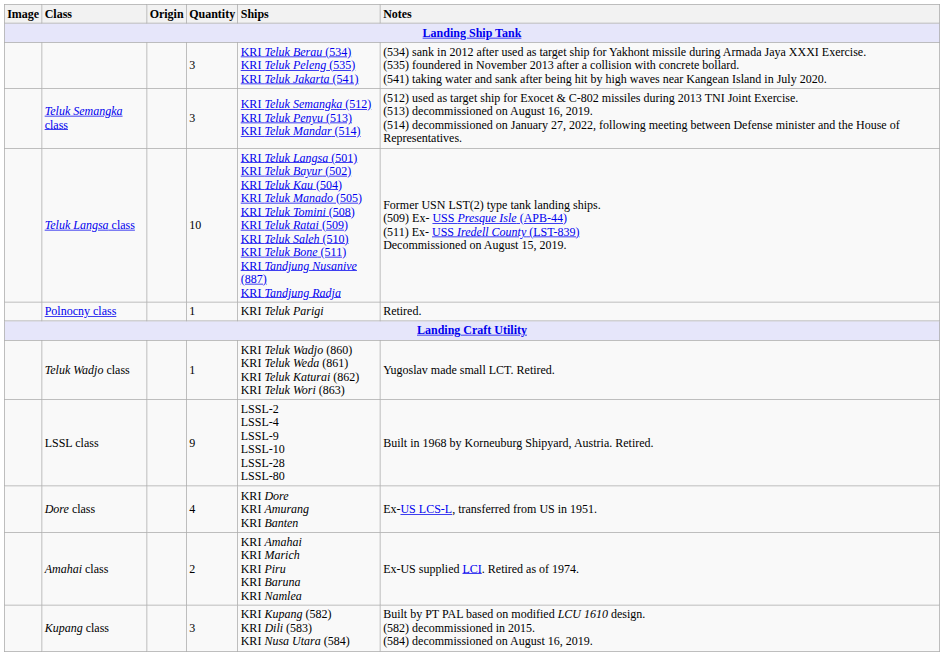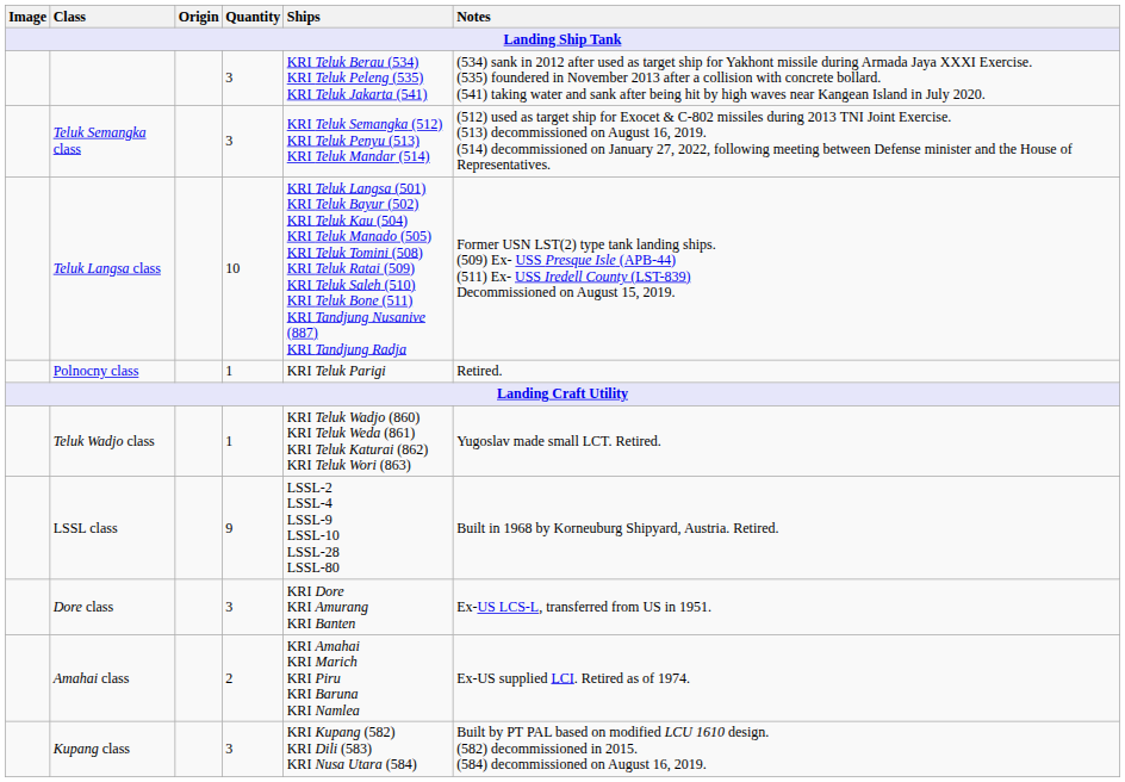Dore class | Quantity: 4 -> 3
